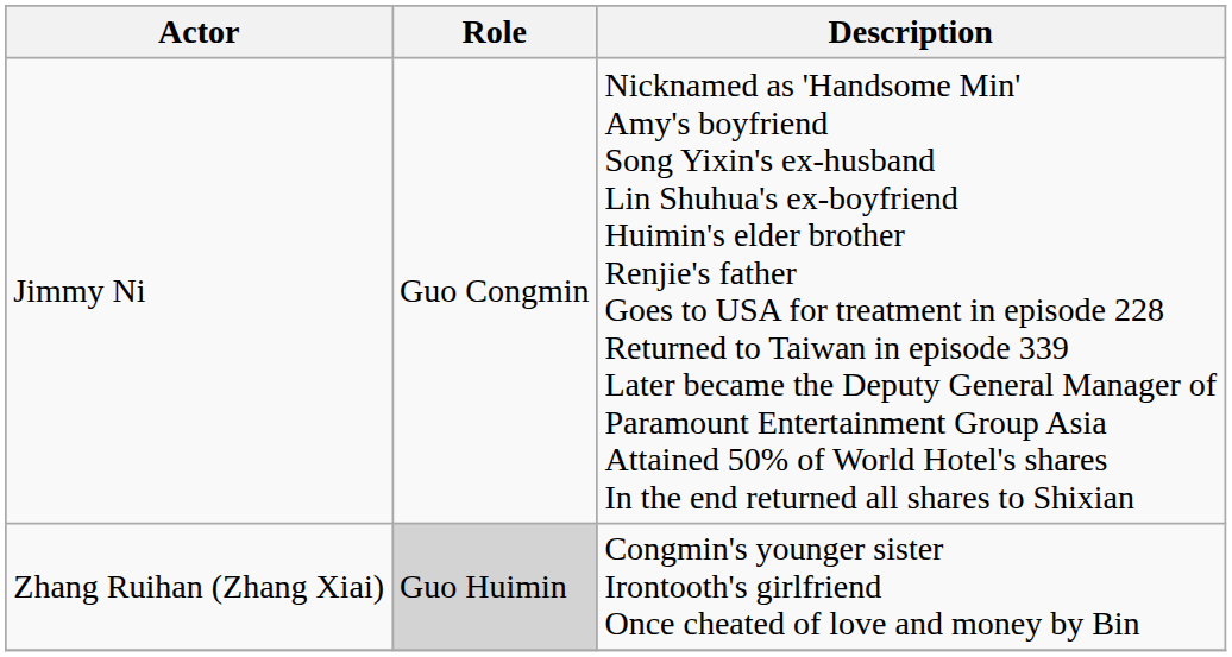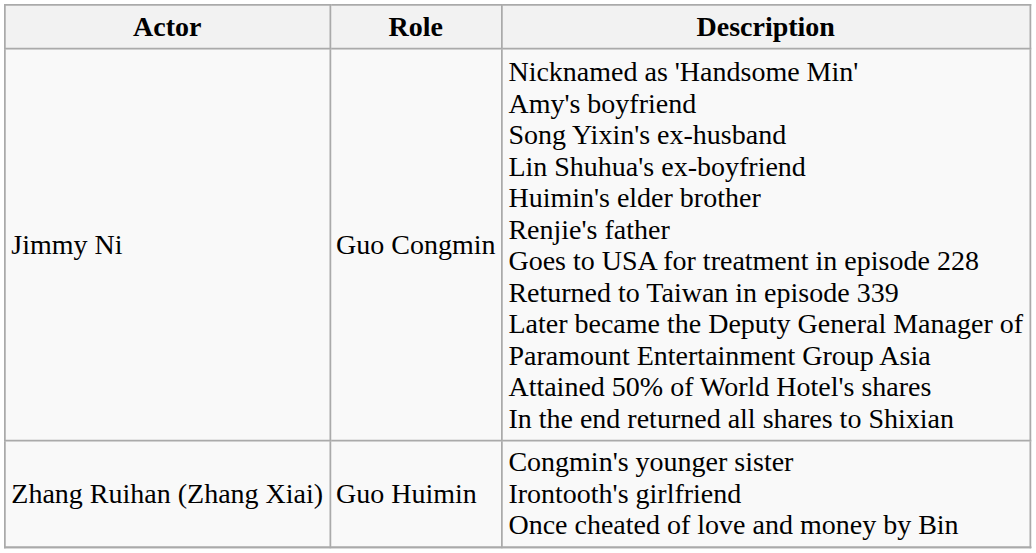Zhang Ruihan (Zhang Xiai) | Role: lightgrey background -> no background
